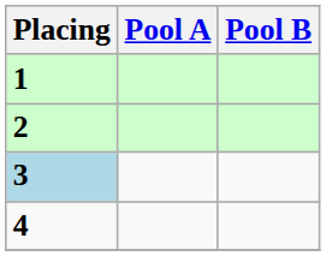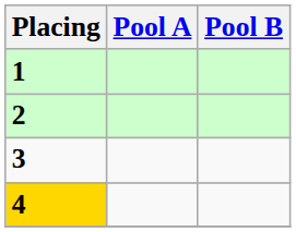3 | Placing: lightblue background -> no background
4 | Placing: no background -> gold background
